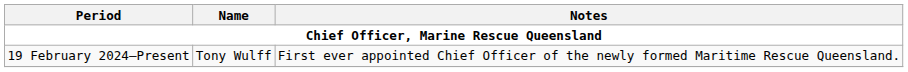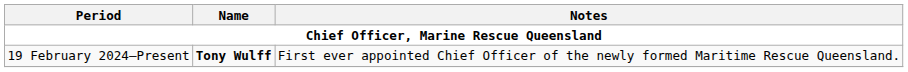19 February 2024–Present | Name: normal -> bold
